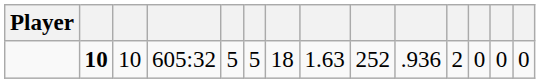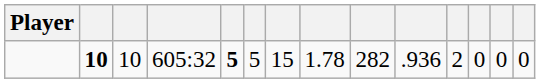row 2 | column 5: normal -> bold
row 2 | column 7: 18 -> 15
row 2 | column 8: 1.63 -> 1.78
row 2 | column 9: 252 -> 282
